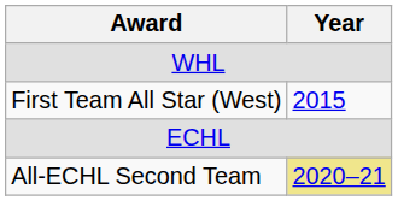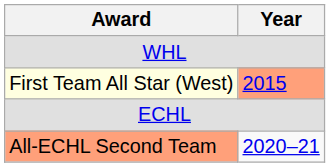First Team All Star (West) | Award: no background -> lightyellow background
First Team All Star (West) | Year: no background -> lightsalmon background
All-ECHL Second Team | Award: no background -> lightsalmon background
All-ECHL Second Team | Year: khaki background -> no background
